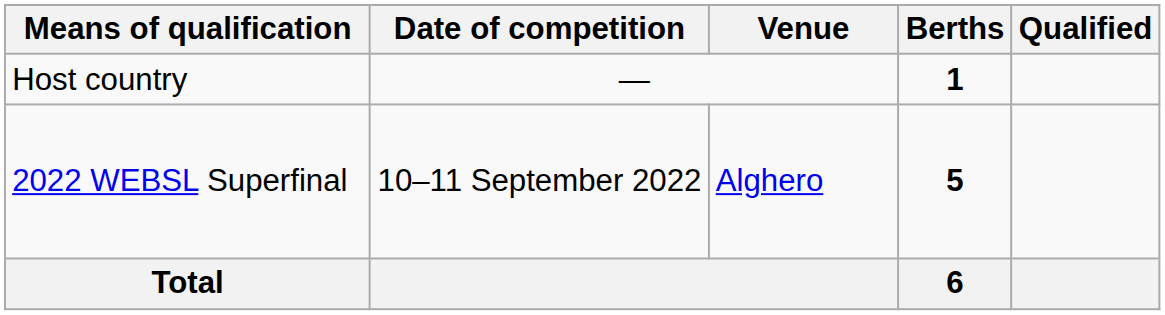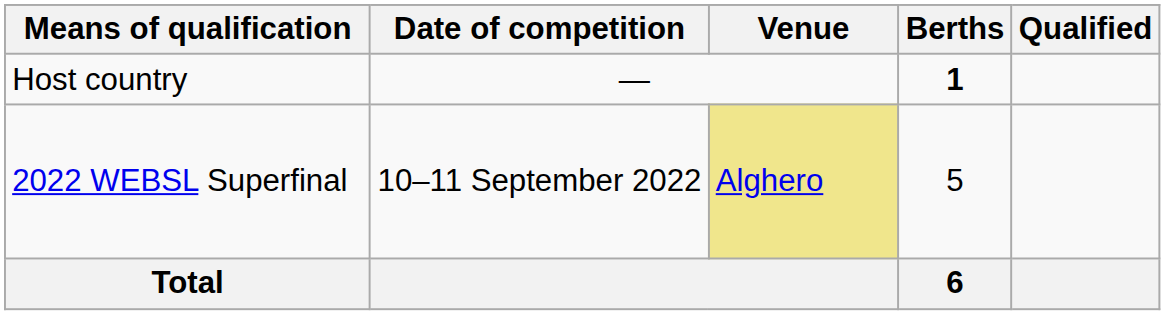2022 WEBSL Superfinal | Venue: no background -> khaki background
2022 WEBSL Superfinal | Berths: bold -> normal
